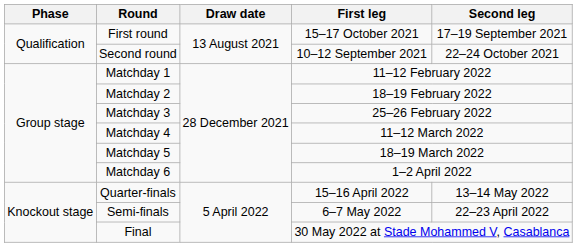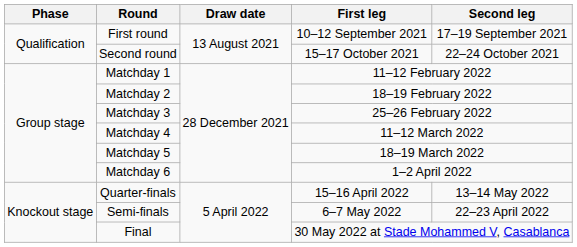First round | First leg: 15–17 October 2021 -> 10–12 September 2021
Second round | First leg: 10–12 September 2021 -> 15–17 October 2021
